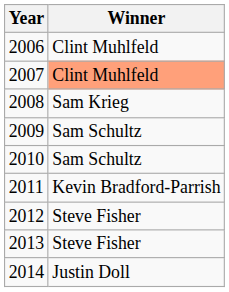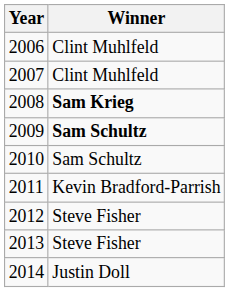2007 | Winner: lightsalmon background -> no background
2008 | Winner: normal -> bold
2009 | Winner: normal -> bold
